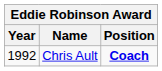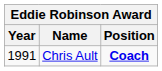Chris Ault | Year: 1992 -> 1991
